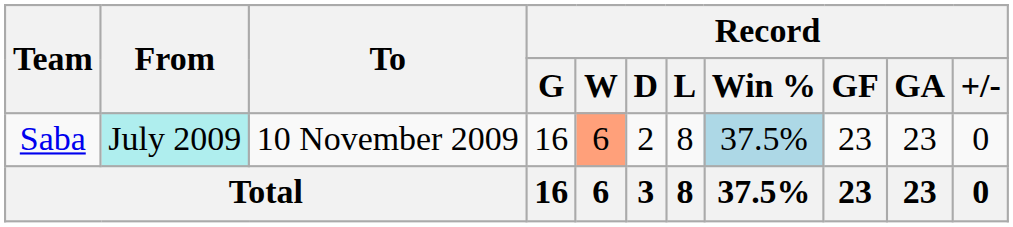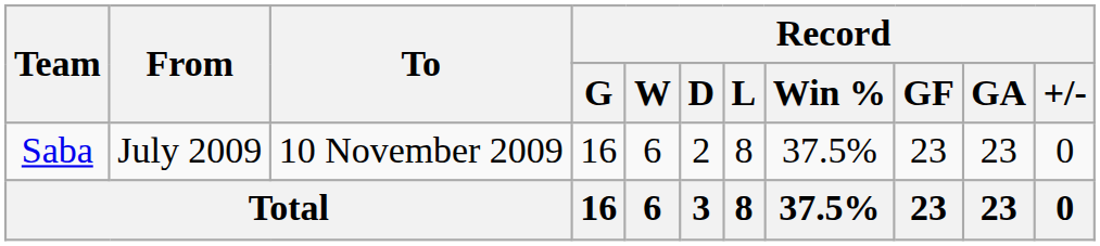Saba | From: paleturquoise background -> no background
Saba | Record / W: lightsalmon background -> no background
Saba | Record / Win %: lightblue background -> no background
